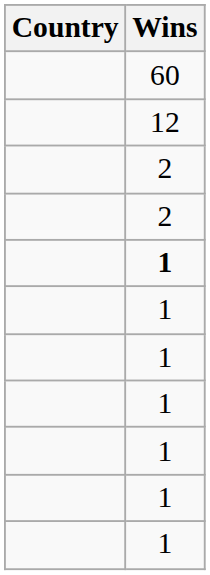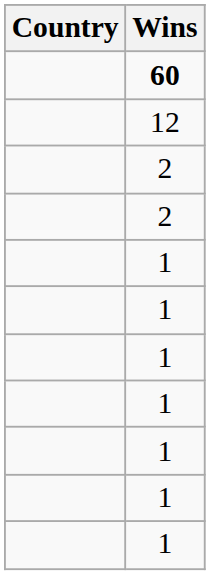row 2 | Wins: normal -> bold
row 6 | Wins: bold -> normal
